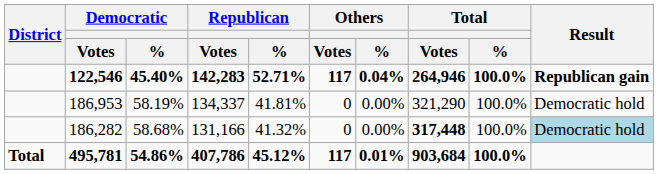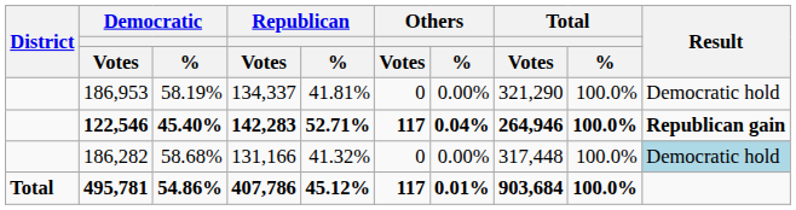rows swapped: 186,953 <-> 122,546
186,282 | Total / Votes: bold -> normal
